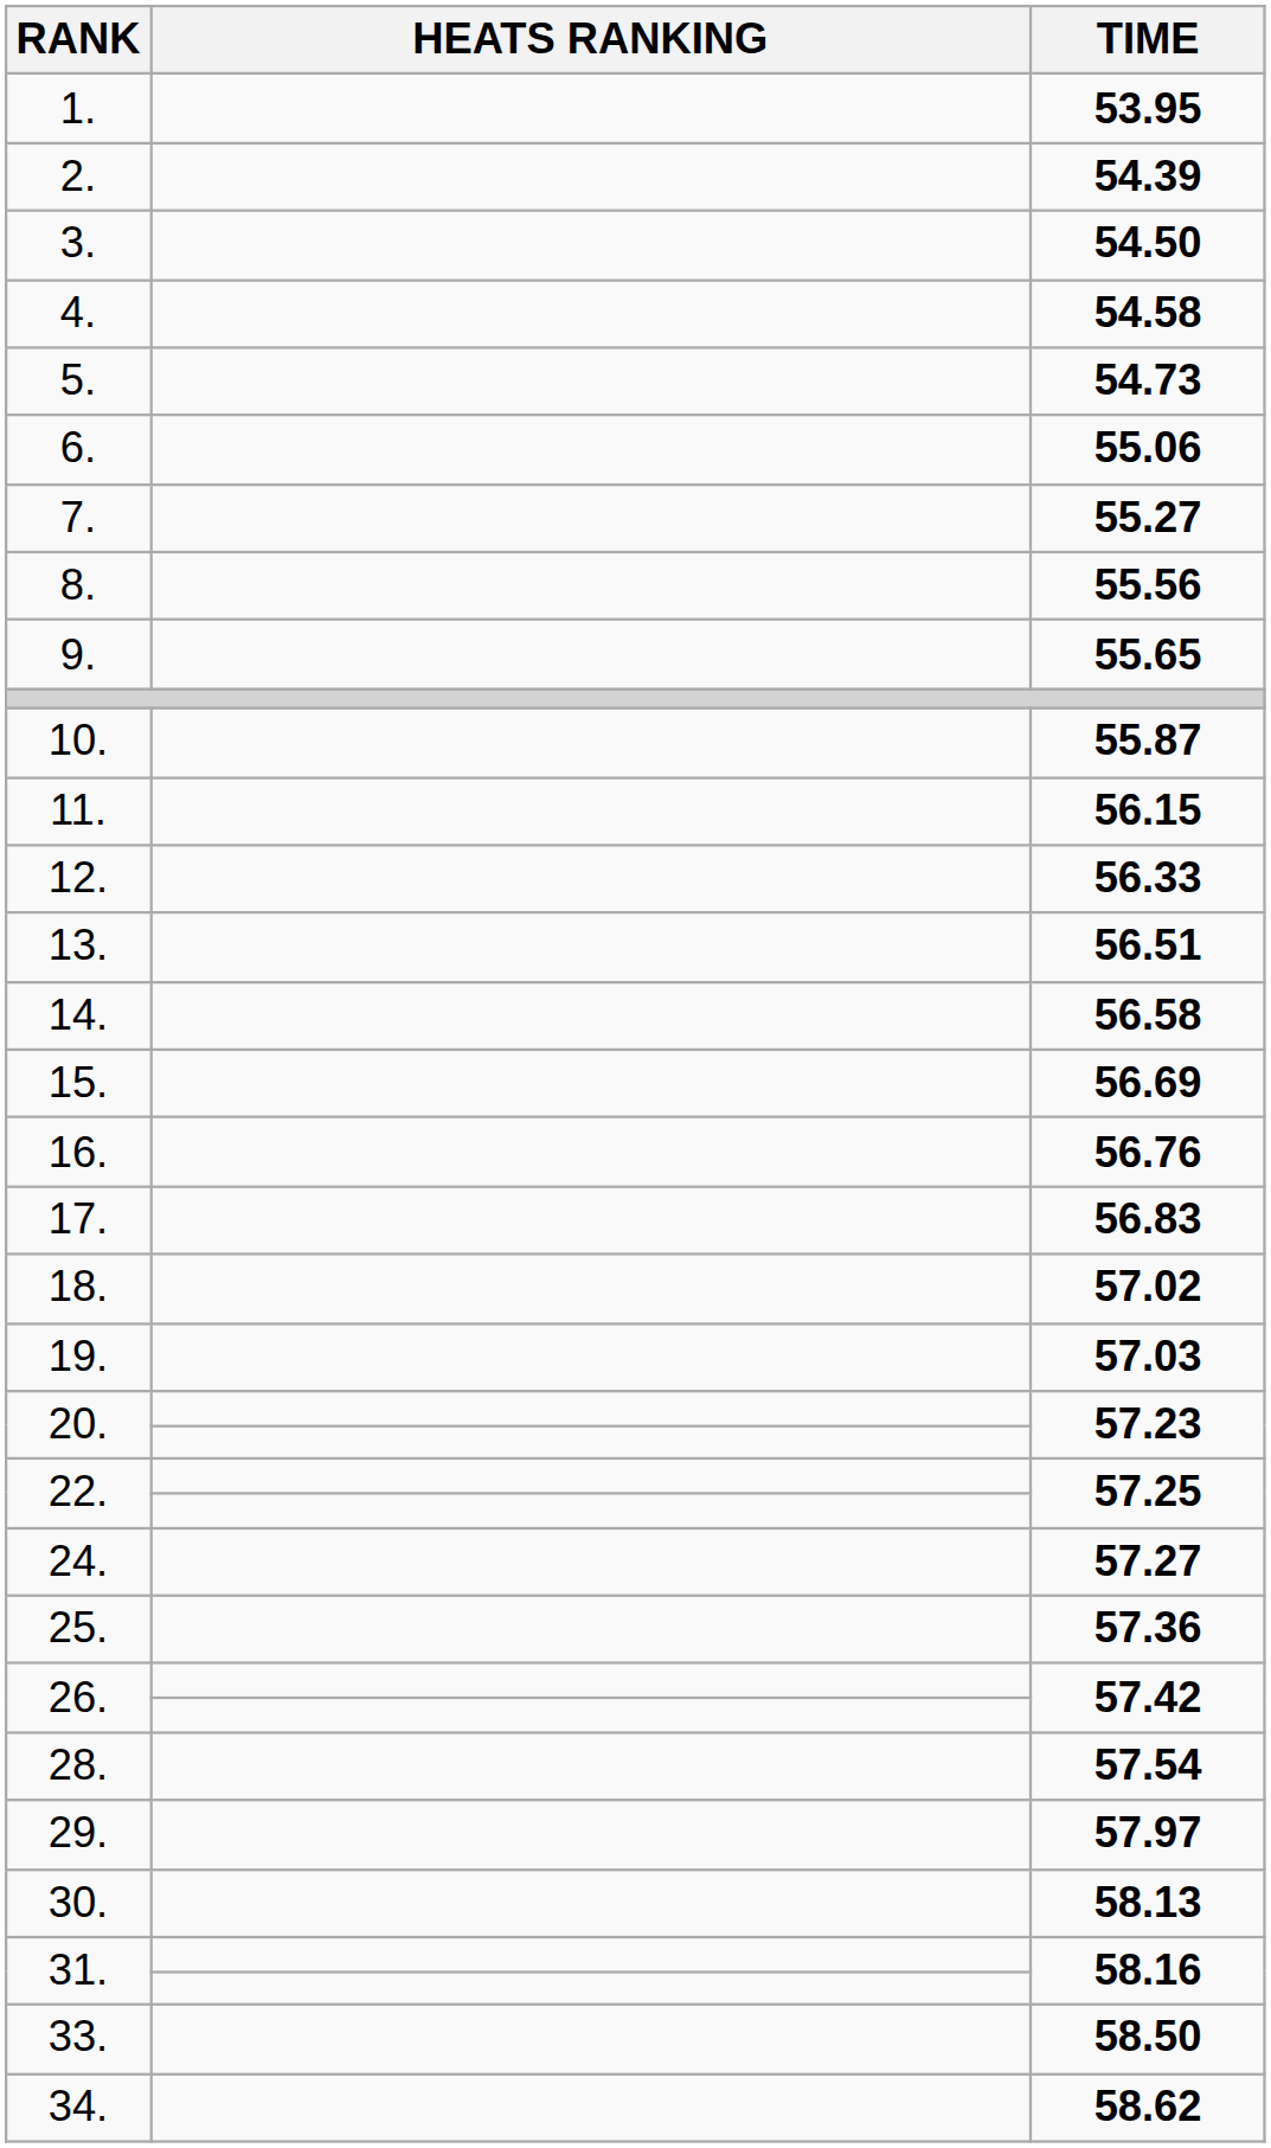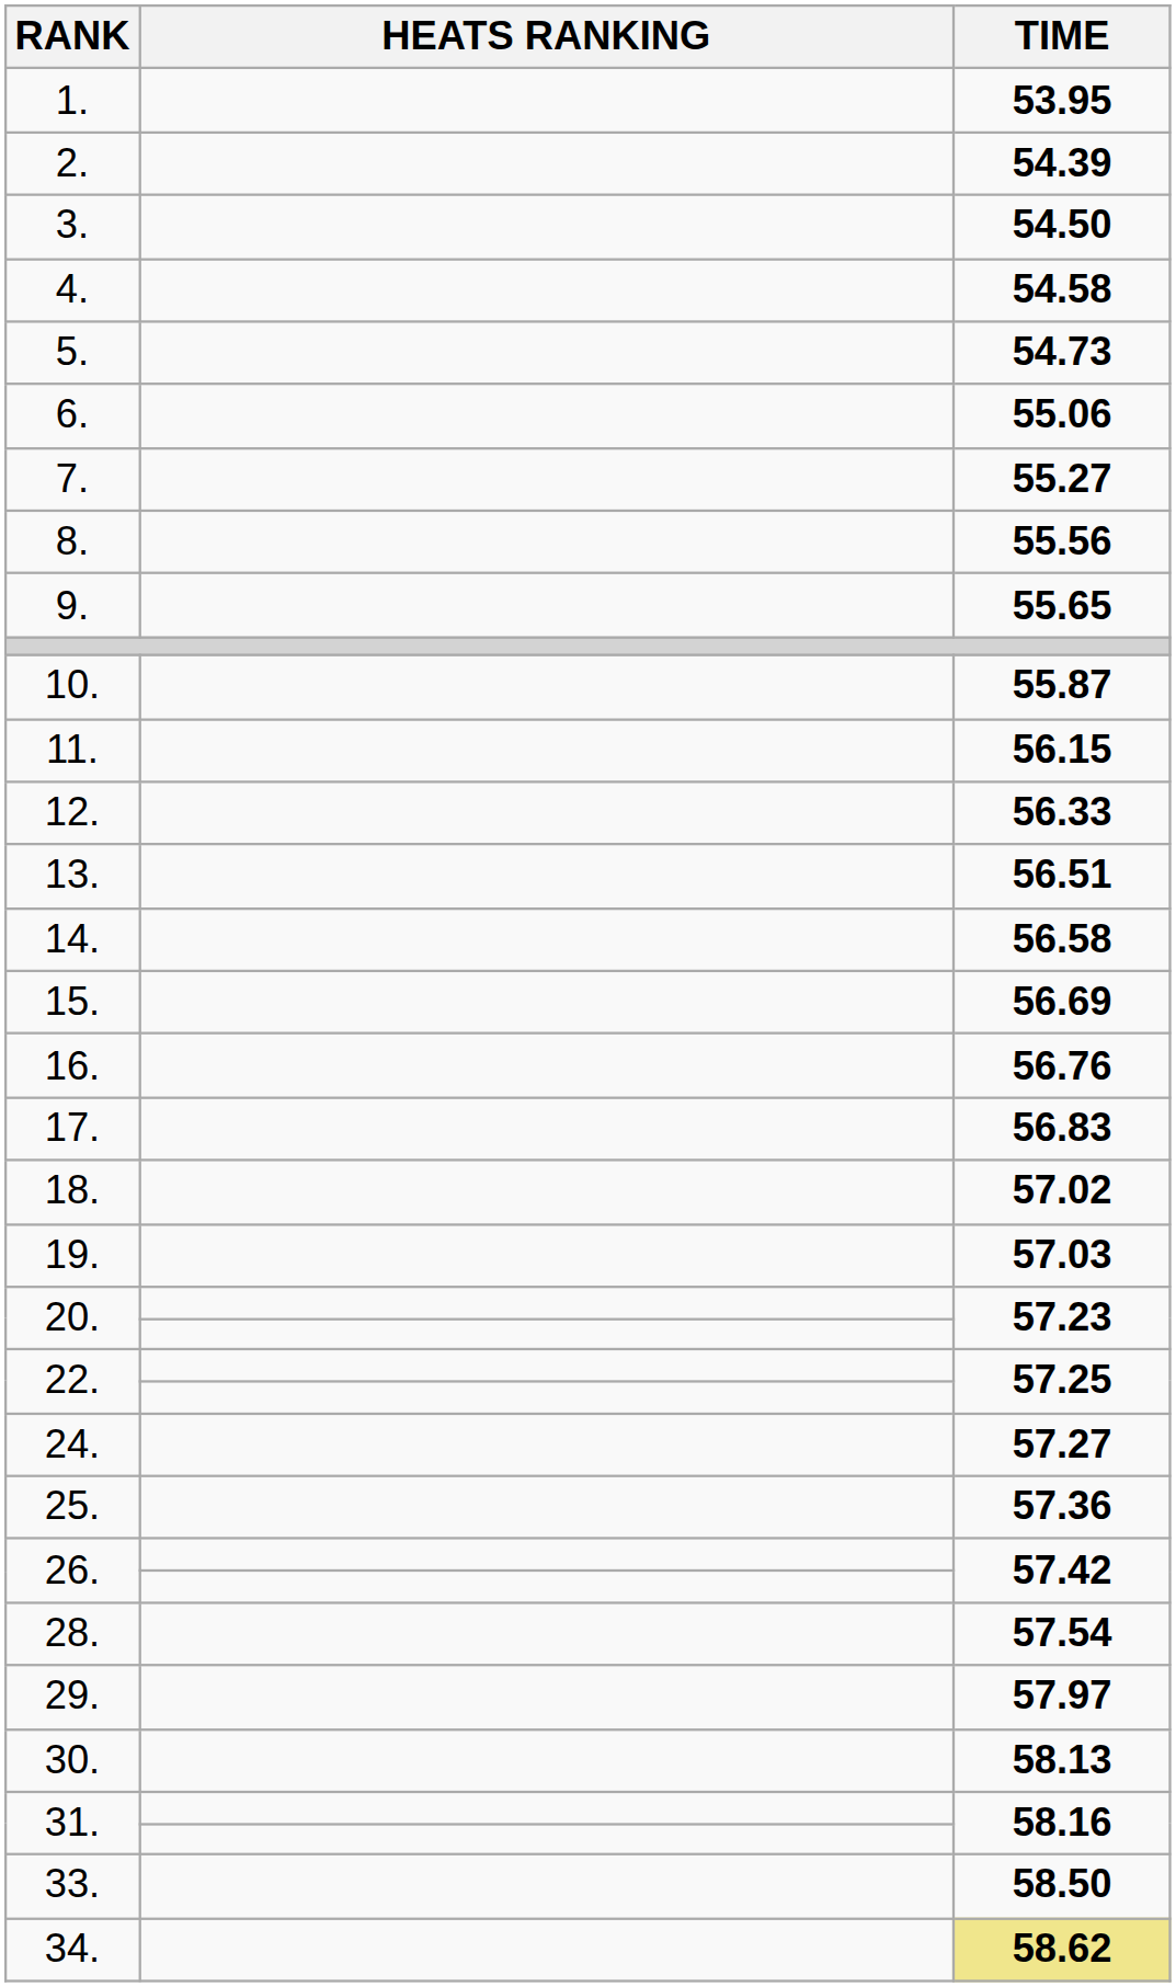34. | TIME: no background -> khaki background
